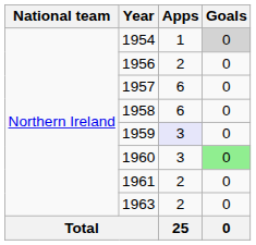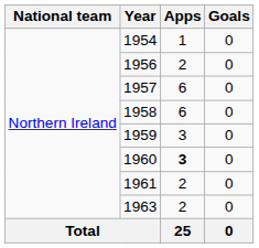1954 | Goals: lightgrey background -> no background
1959 | Apps: lavender background -> no background
1960 | Apps: normal -> bold
1960 | Goals: lightgreen background -> no background
